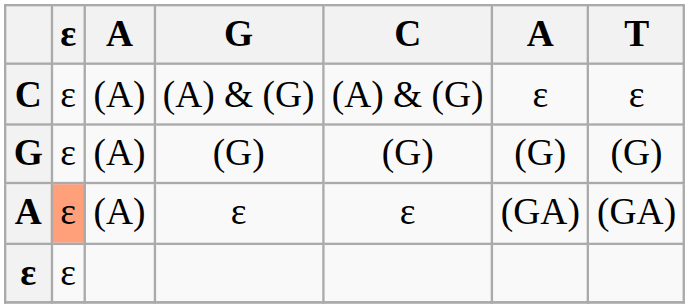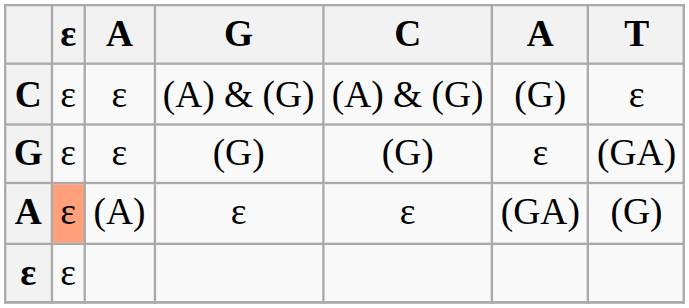row 2 | column 3: (A) -> ε
row 2 | column 6: ε -> (G)
row 3 | column 3: (A) -> ε
row 3 | column 6: (G) -> ε
row 3 | T: (G) -> (GA)
row 4 | T: (GA) -> (G)
